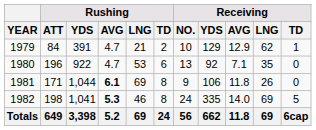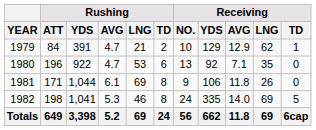1981 | Rushing / AVG: bold -> normal
1982 | Rushing / AVG: bold -> normal
